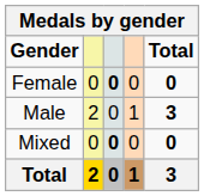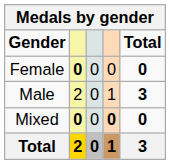Female | column 2: normal -> bold
Female | column 3: bold -> normal
Mixed | column 2: normal -> bold
Mixed | column 3: bold -> normal
Mixed | column 4: normal -> bold
